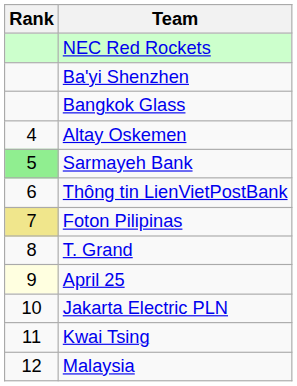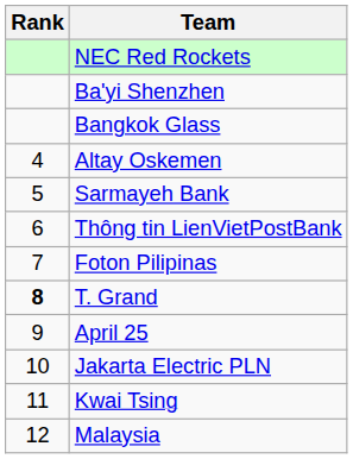Sarmayeh Bank | Rank: lightgreen background -> no background
Foton Pilipinas | Rank: khaki background -> no background
T. Grand | Rank: normal -> bold
April 25 | Rank: lightyellow background -> no background
